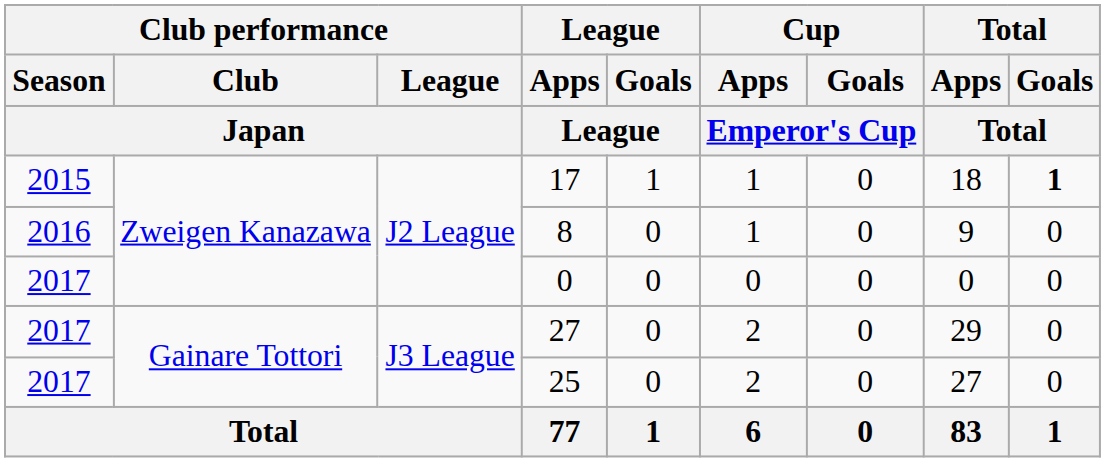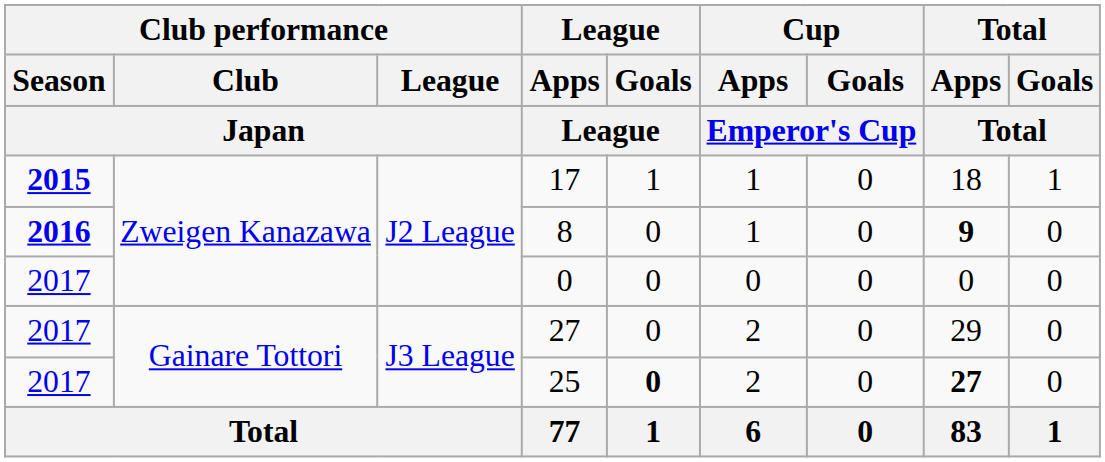17 | Club performance / Season / Japan: normal -> bold
17 | Total / Goals / Total: bold -> normal
8 | Club performance / Season / Japan: normal -> bold
8 | Total / Apps / Total: normal -> bold
25 | League / Goals / League: normal -> bold
25 | Total / Apps / Total: normal -> bold
